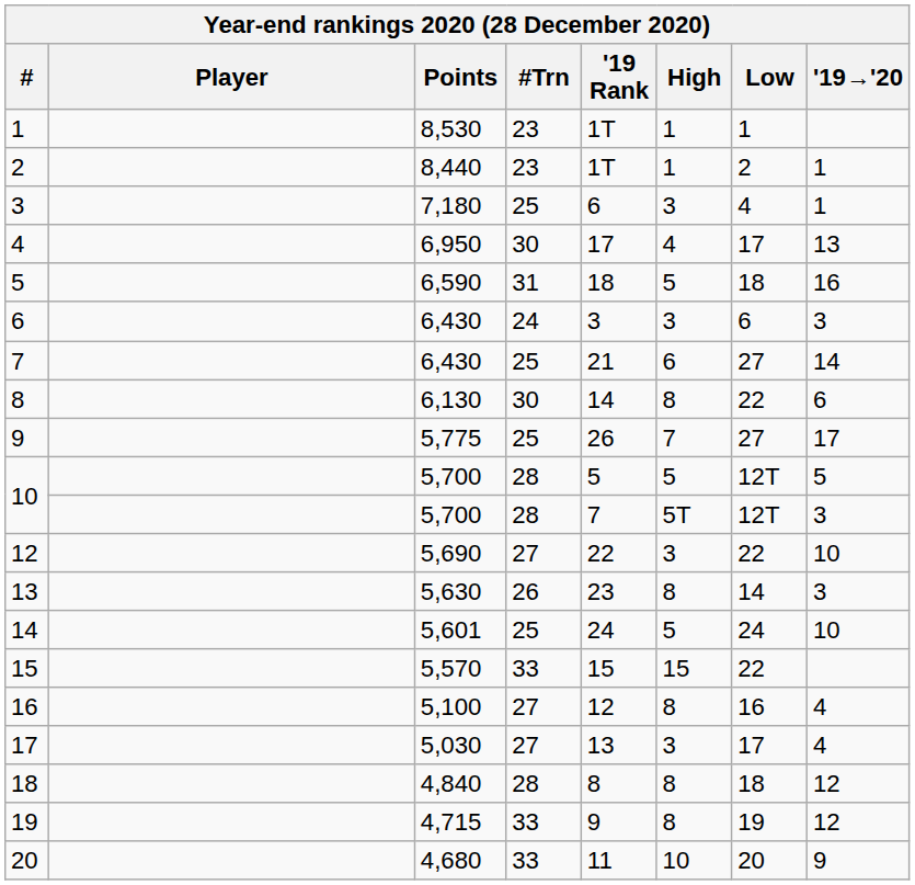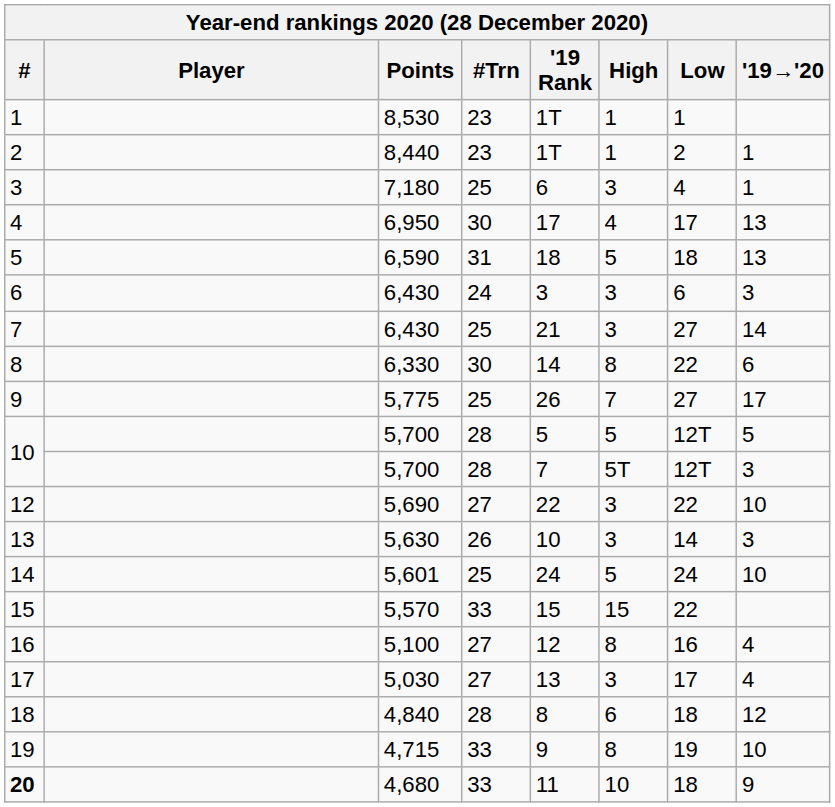row 7 | '19→'20: 16 -> 13
row 9 | High: 6 -> 3
row 10 | Points: 6,130 -> 6,330
row 15 | '19 Rank: 23 -> 10
row 15 | High: 8 -> 3
row 20 | High: 8 -> 6
row 21 | '19→'20: 12 -> 10
row 22 | #: normal -> bold
row 22 | Low: 20 -> 18
